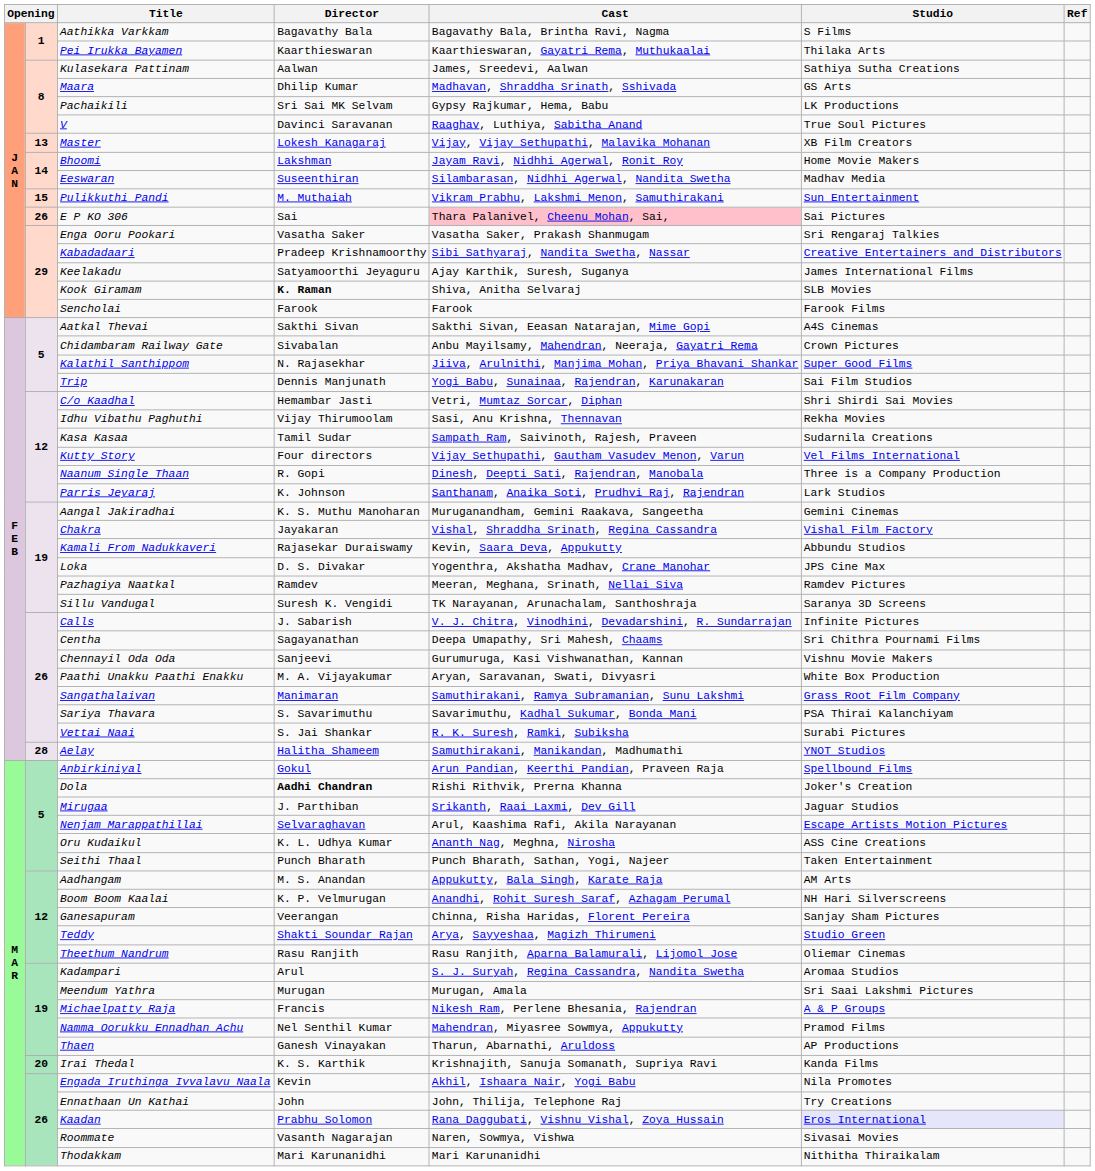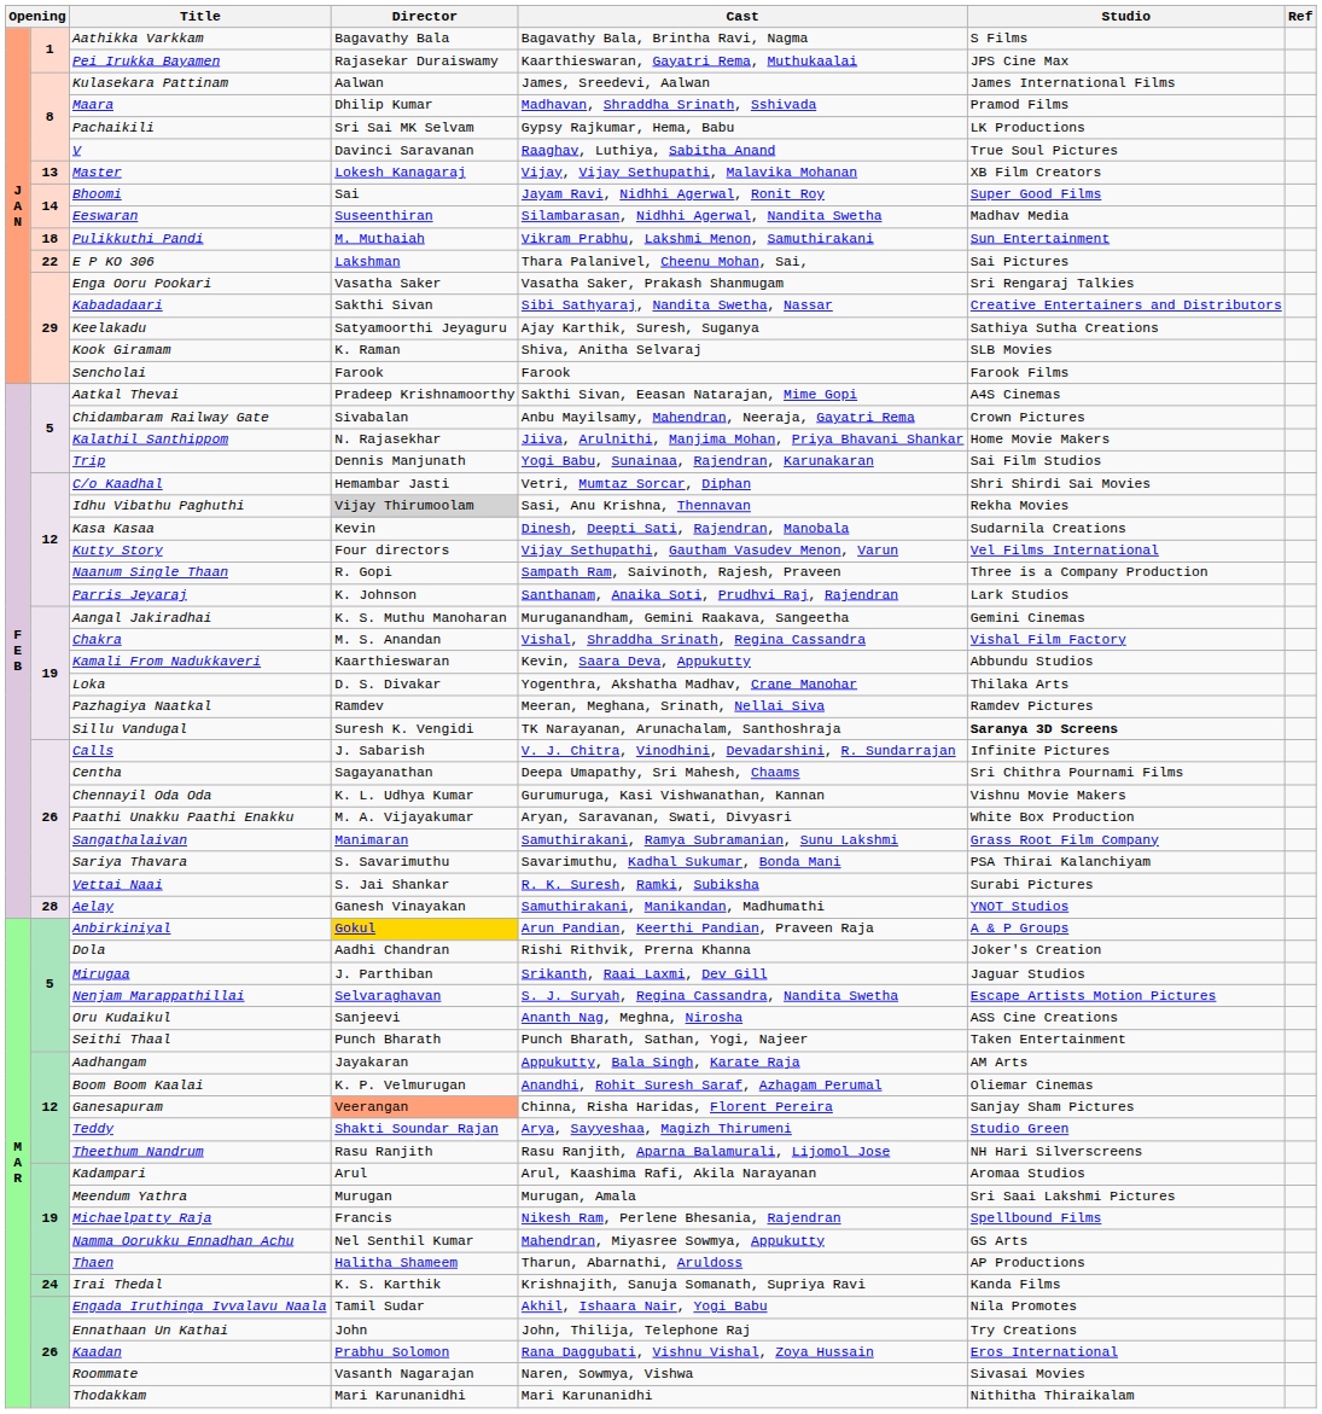Pei Irukka Bayamen | Director: Kaarthieswaran -> Rajasekar Duraiswamy
Pei Irukka Bayamen | Studio: Thilaka Arts -> JPS Cine Max
Kulasekara Pattinam | Studio: Sathiya Sutha Creations -> James International Films
Maara | Studio: GS Arts -> Pramod Films
Bhoomi | Director: Lakshman -> Sai
Bhoomi | Studio: Home Movie Makers -> Super Good Films
Pulikkuthi Pandi | column 2: 15 -> 18
E P KO 306 | column 2: 26 -> 22
E P KO 306 | Director: Sai -> Lakshman
E P KO 306 | Cast: pink background -> no background
Kabadadaari | Director: Pradeep Krishnamoorthy -> Sakthi Sivan
Keelakadu | Studio: James International Films -> Sathiya Sutha Creations
Kook Giramam | Director: bold -> normal
Aatkal Thevai | Director: Sakthi Sivan -> Pradeep Krishnamoorthy
Kalathil Santhippom | Studio: Super Good Films -> Home Movie Makers
Idhu Vibathu Paghuthi | Director: no background -> lightgrey background
Kasa Kasaa | Director: Tamil Sudar -> Kevin
Kasa Kasaa | Cast: Sampath Ram, Saivinoth, Rajesh, Praveen -> Dinesh, Deepti Sati, Rajendran, Manobala
Naanum Single Thaan | Cast: Dinesh, Deepti Sati, Rajendran, Manobala -> Sampath Ram, Saivinoth, Rajesh, Praveen
Chakra | Director: Jayakaran -> M. S. Anandan
Kamali From Nadukkaveri | Director: Rajasekar Duraiswamy -> Kaarthieswaran
Loka | Studio: JPS Cine Max -> Thilaka Arts
Sillu Vandugal | Studio: normal -> bold
Chennayil Oda Oda | Director: Sanjeevi -> K. L. Udhya Kumar
Aelay | Director: Halitha Shameem -> Ganesh Vinayakan
Anbirkiniyal | Director: no background -> gold background
Anbirkiniyal | Studio: Spellbound Films -> A & P Groups
Dola | Director: bold -> normal
Nenjam Marappathillai | Cast: Arul, Kaashima Rafi, Akila Narayanan -> S. J. Suryah, Regina Cassandra, Nandita Swetha
Oru Kudaikul | Director: K. L. Udhya Kumar -> Sanjeevi
Aadhangam | Director: M. S. Anandan -> Jayakaran
Boom Boom Kaalai | Studio: NH Hari Silverscreens -> Oliemar Cinemas
Ganesapuram | Director: no background -> lightsalmon background
Theethum Nandrum | Studio: Oliemar Cinemas -> NH Hari Silverscreens
Kadampari | Cast: S. J. Suryah, Regina Cassandra, Nandita Swetha -> Arul, Kaashima Rafi, Akila Narayanan
Michaelpatty Raja | Studio: A & P Groups -> Spellbound Films
Namma Oorukku Ennadhan Achu | Studio: Pramod Films -> GS Arts
Thaen | Director: Ganesh Vinayakan -> Halitha Shameem
Irai Thedal | column 2: 20 -> 24
Engada Iruthinga Ivvalavu Naala | Director: Kevin -> Tamil Sudar
Kaadan | Studio: lavender background -> no background
